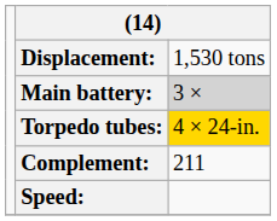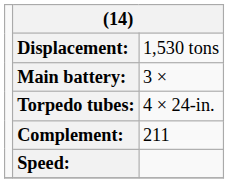Main battery: | column 3: lightgrey background -> no background
Torpedo tubes: | column 3: gold background -> no background
